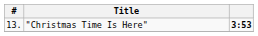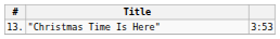"Christmas Time Is Here" | column 3: bold -> normal
